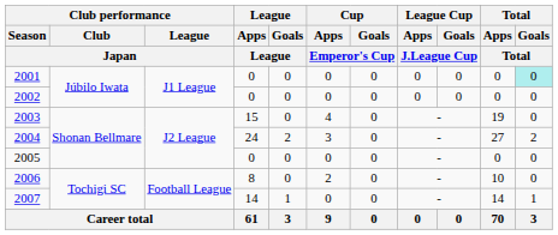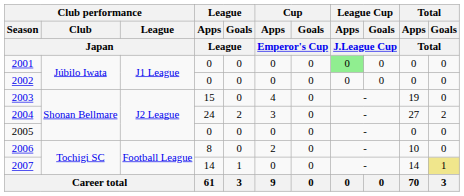2001 | League Cup / Apps / J.League Cup: no background -> lightgreen background
2001 | Total / Goals / Total: paleturquoise background -> no background
2007 | Total / Goals / Total: no background -> khaki background
